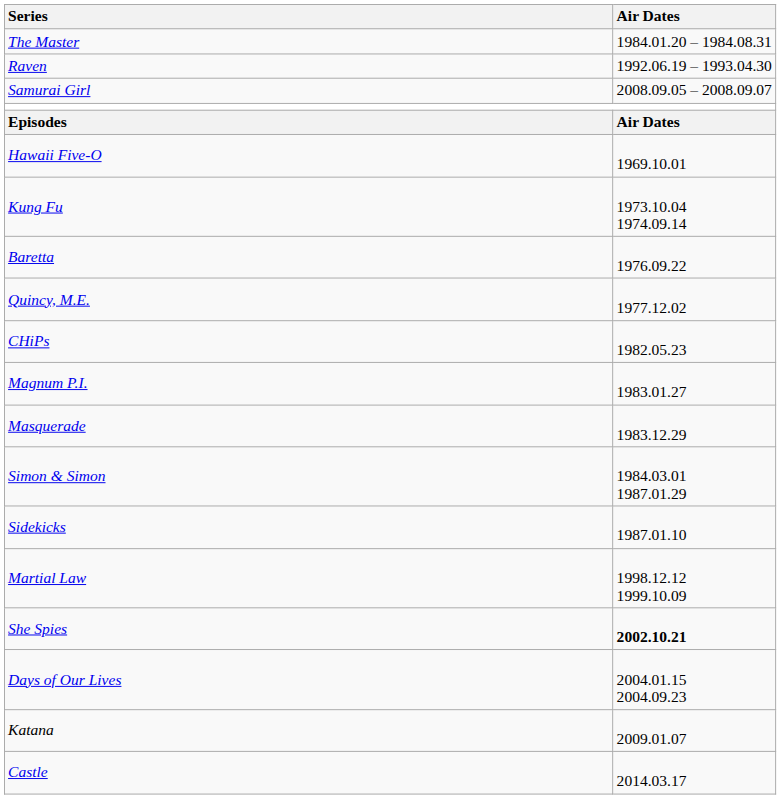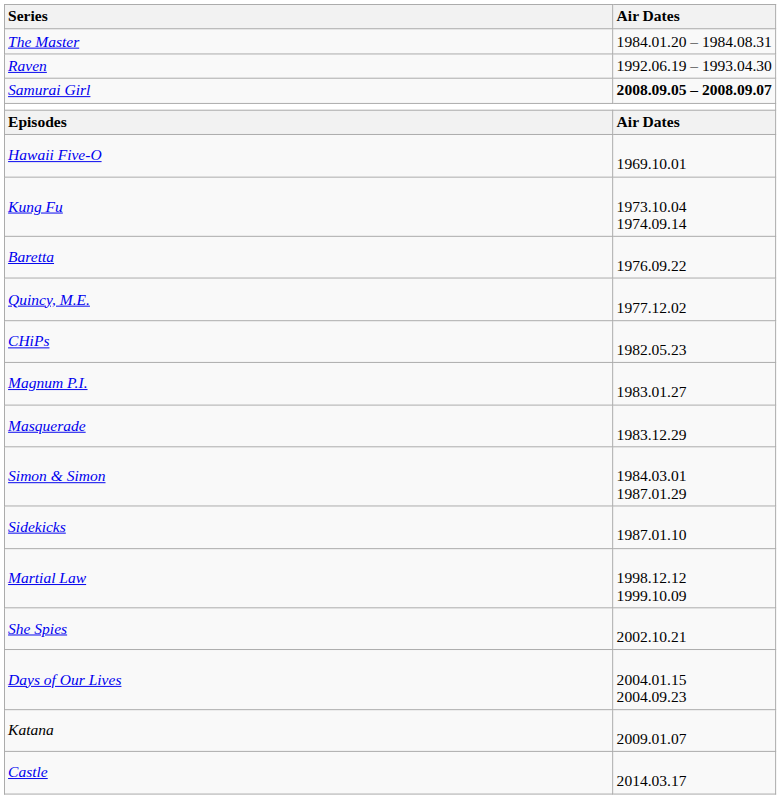Samurai Girl | Air Dates: normal -> bold
She Spies | Air Dates: bold -> normal
